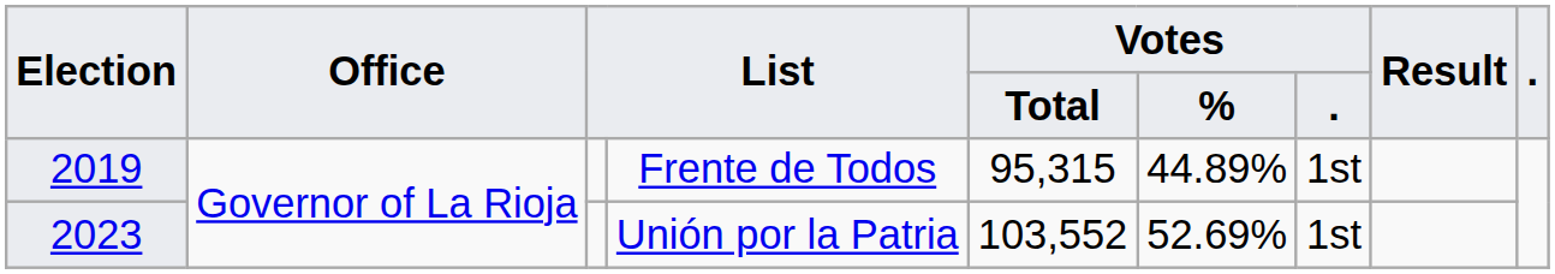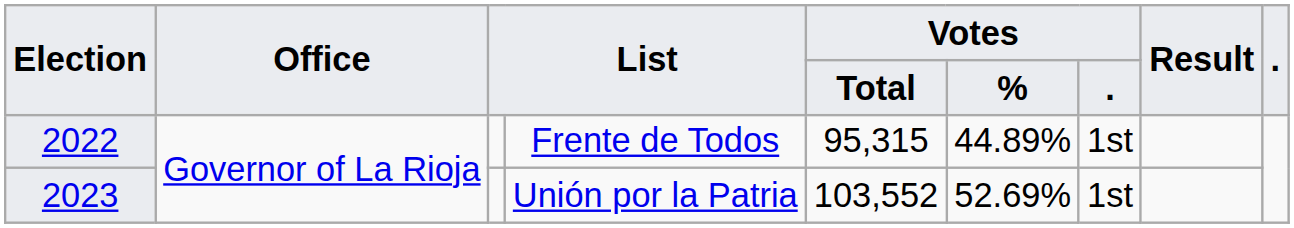Frente de Todos | Election: 2019 -> 2022
